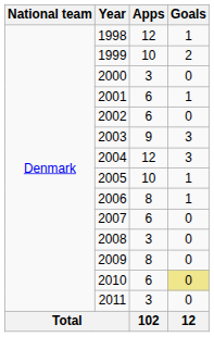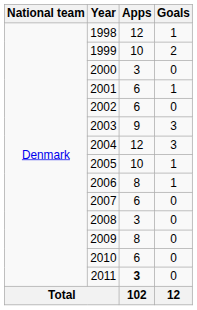2010 | Goals: khaki background -> no background
2011 | Apps: normal -> bold
